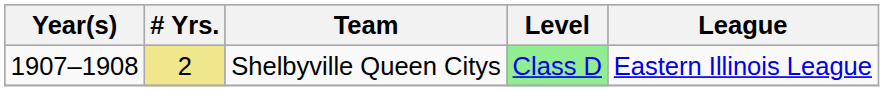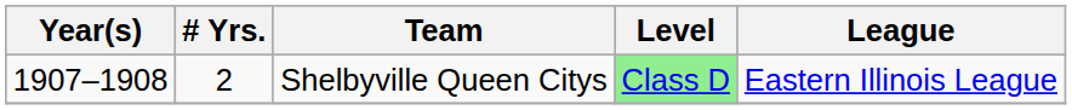Shelbyville Queen Citys | # Yrs.: khaki background -> no background
